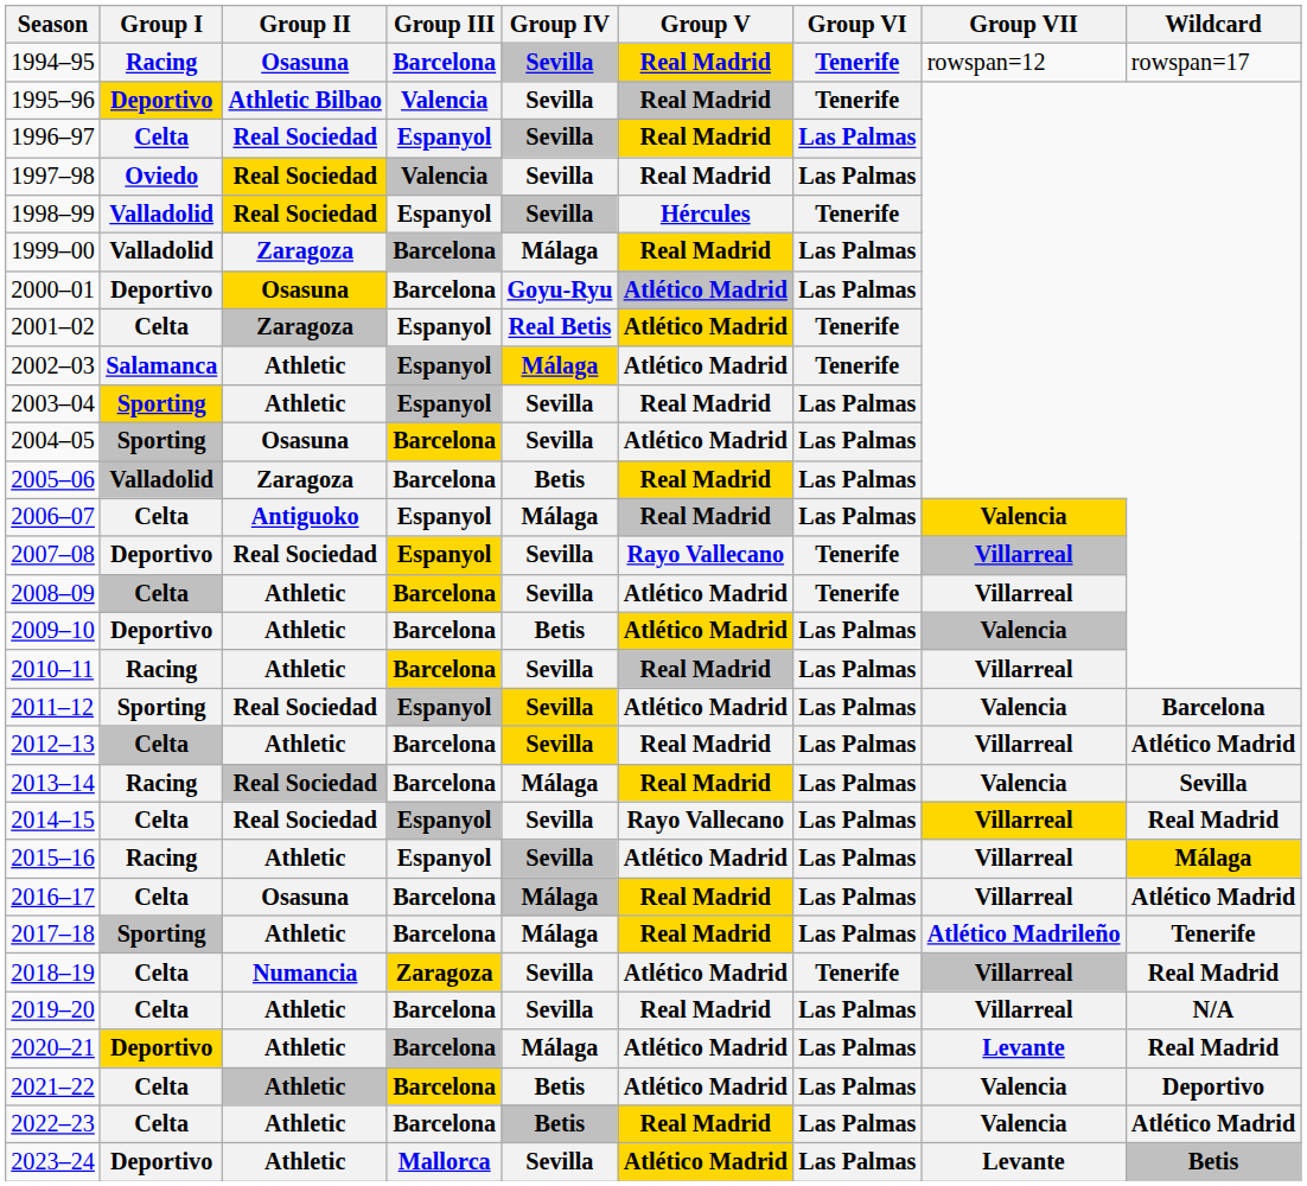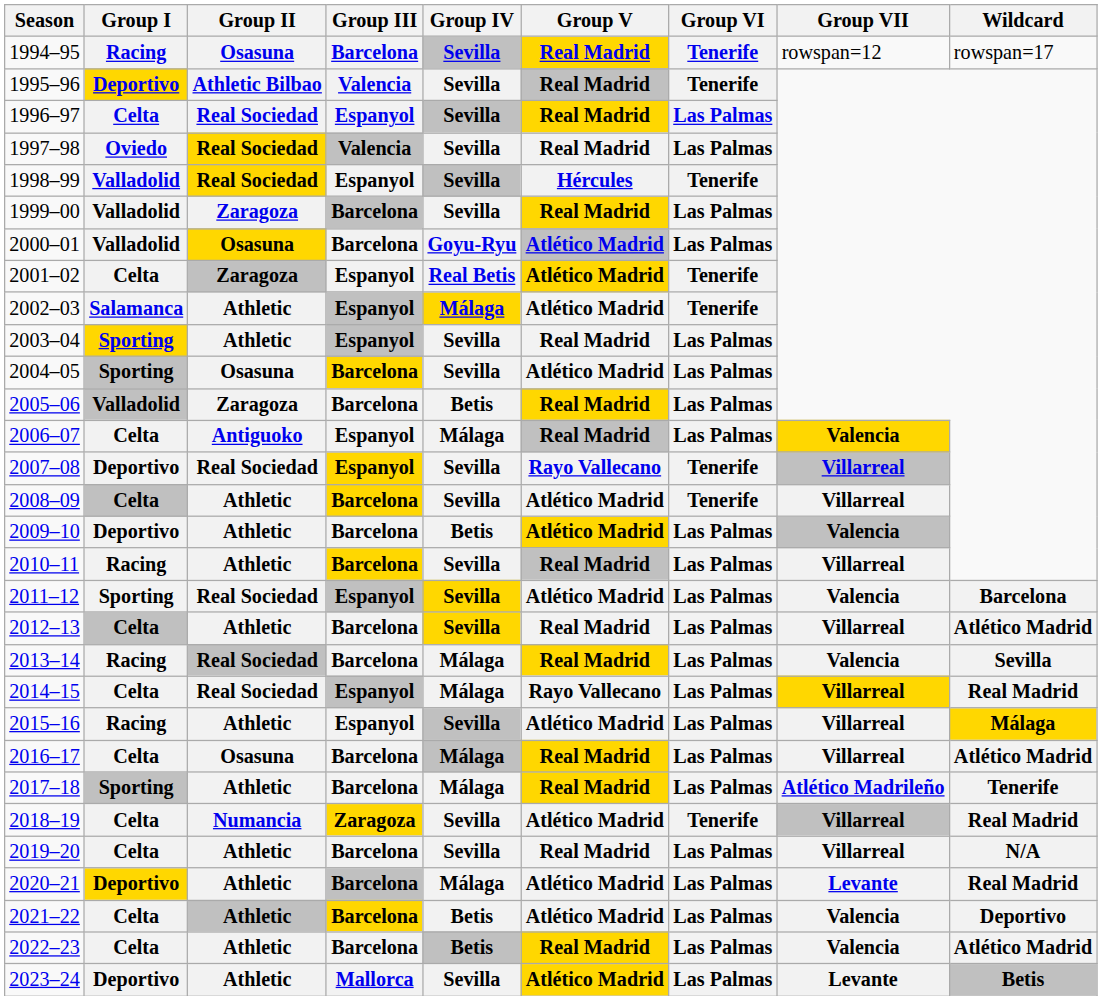1999–00 | Group IV: Málaga -> Sevilla
2000–01 | Group I: Deportivo -> Valladolid
2014–15 | Group IV: Sevilla -> Málaga
